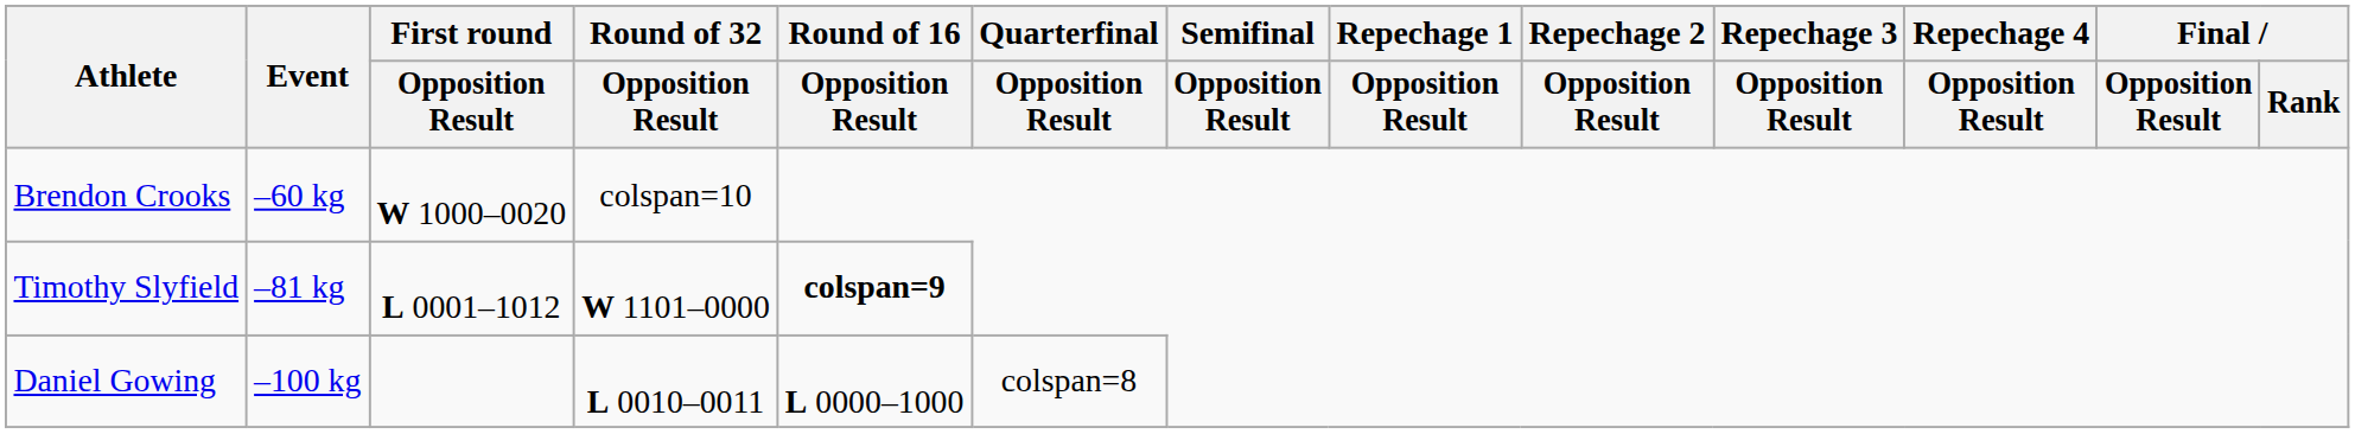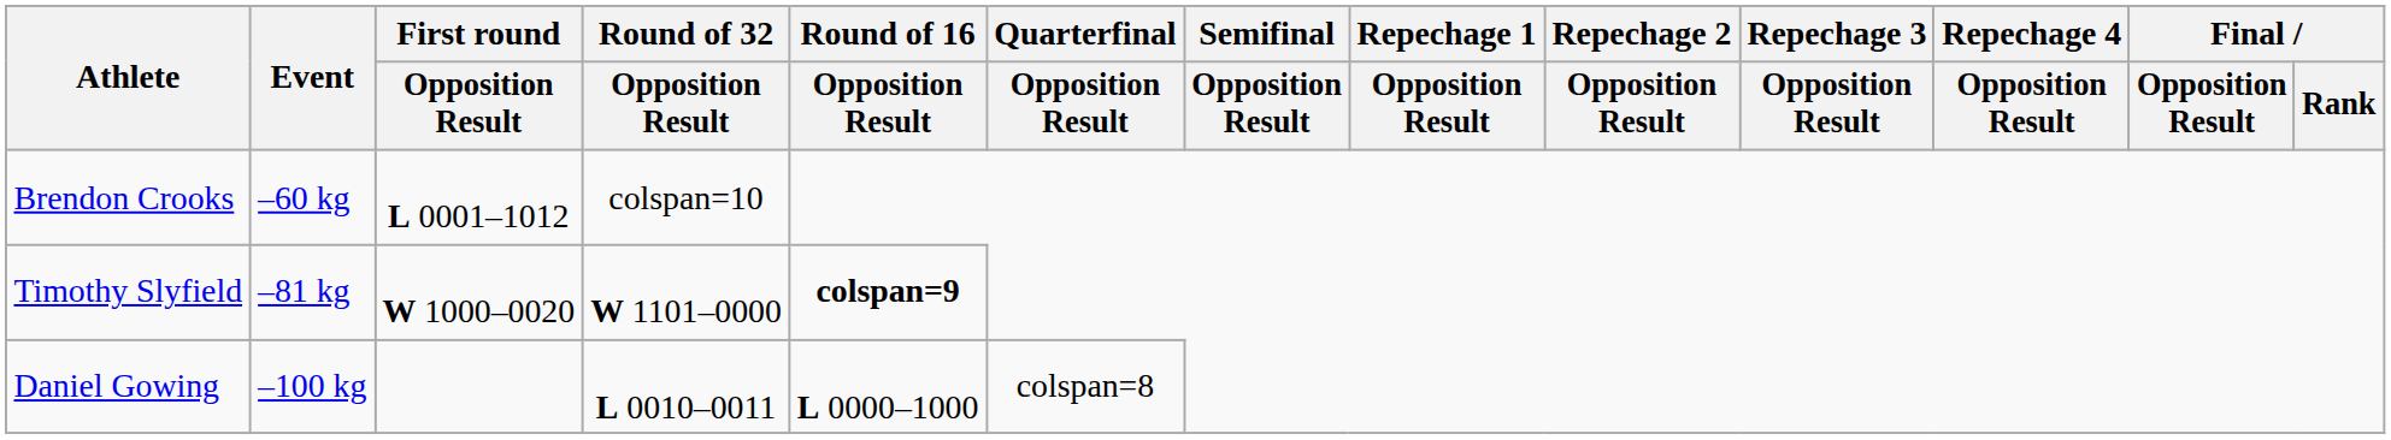Brendon Crooks | First round / Opposition Result: W 1000–0020 -> L 0001–1012
Timothy Slyfield | First round / Opposition Result: L 0001–1012 -> W 1000–0020
